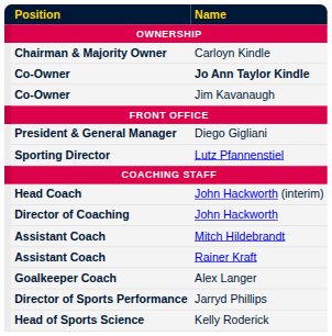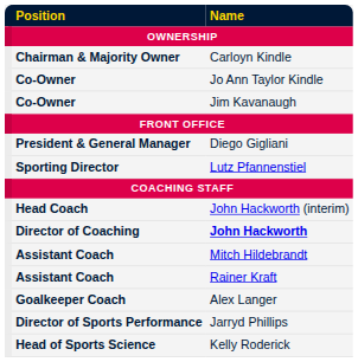Jo Ann Taylor Kindle | Name: bold -> normal
John Hackworth | Name: normal -> bold
